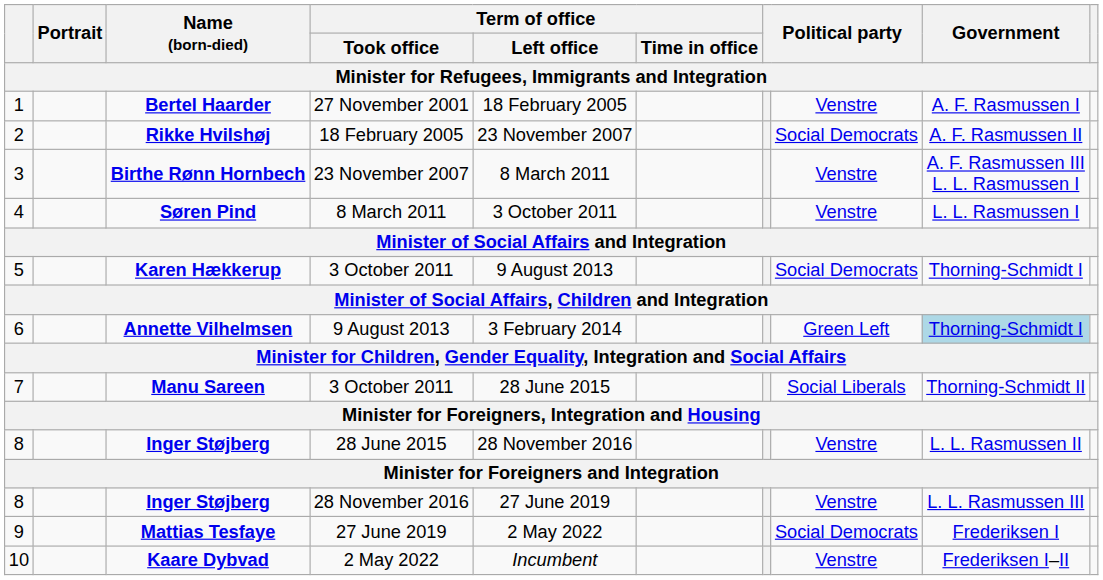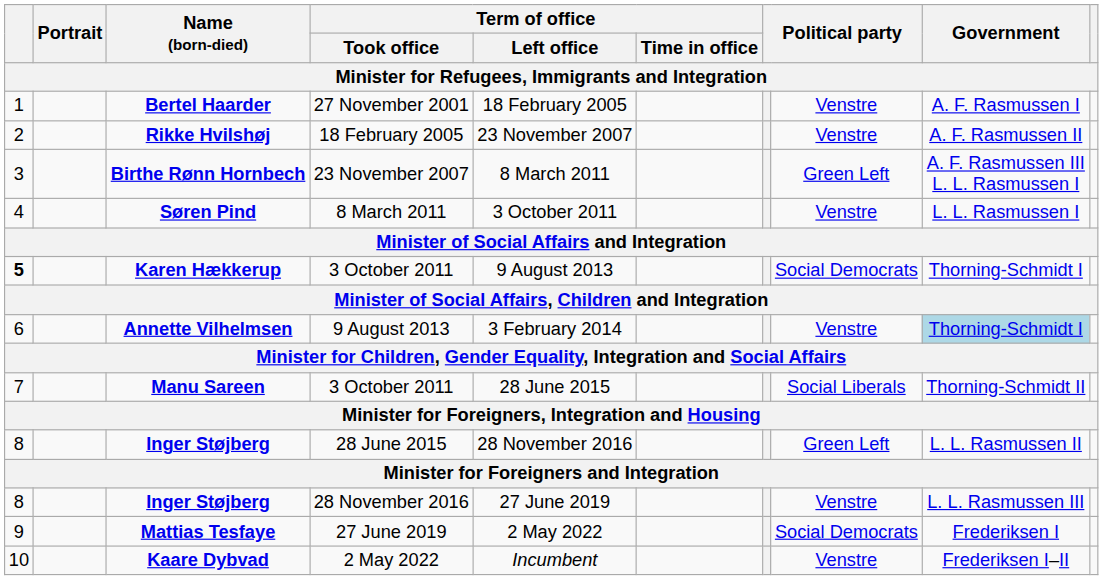Rikke Hvilshøj | column 8: Social Democrats -> Venstre
Birthe Rønn Hornbech | column 8: Venstre -> Green Left
Karen Hækkerup | column 1: normal -> bold
Annette Vilhelmsen | column 8: Green Left -> Venstre
Inger Støjberg / 28 June 2015 | column 8: Venstre -> Green Left
